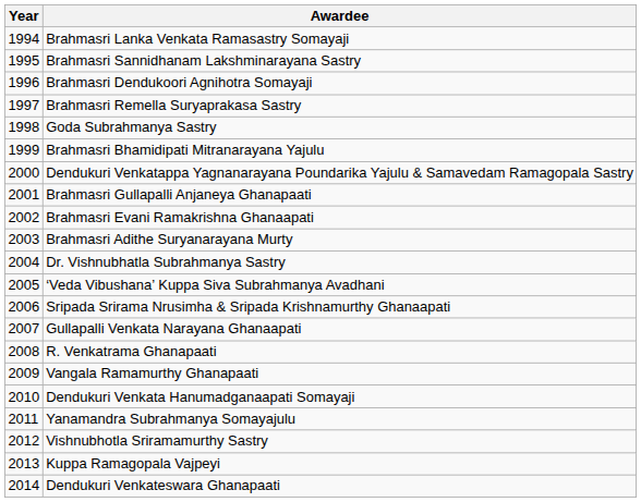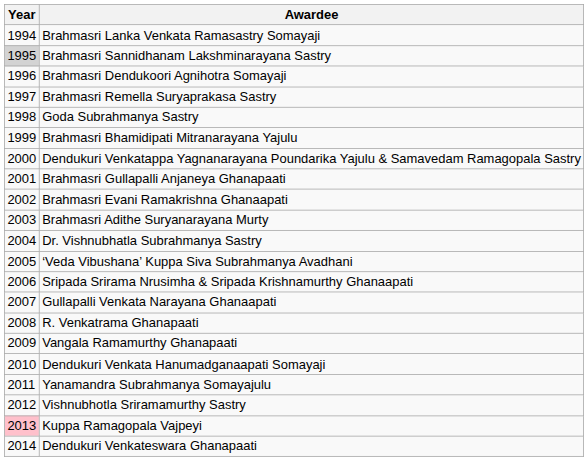Brahmasri Sannidhanam Lakshminarayana Sastry | Year: no background -> lightgrey background
Kuppa Ramagopala Vajpeyi | Year: no background -> pink background
